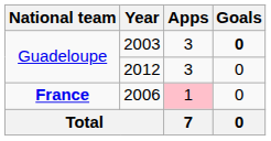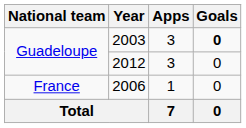2006 | National team: bold -> normal
2006 | Apps: pink background -> no background
